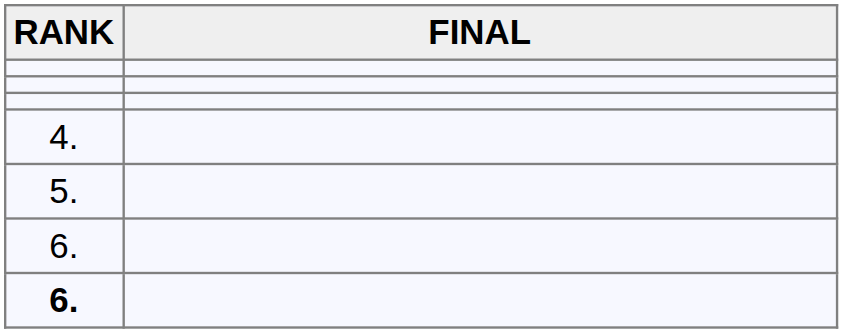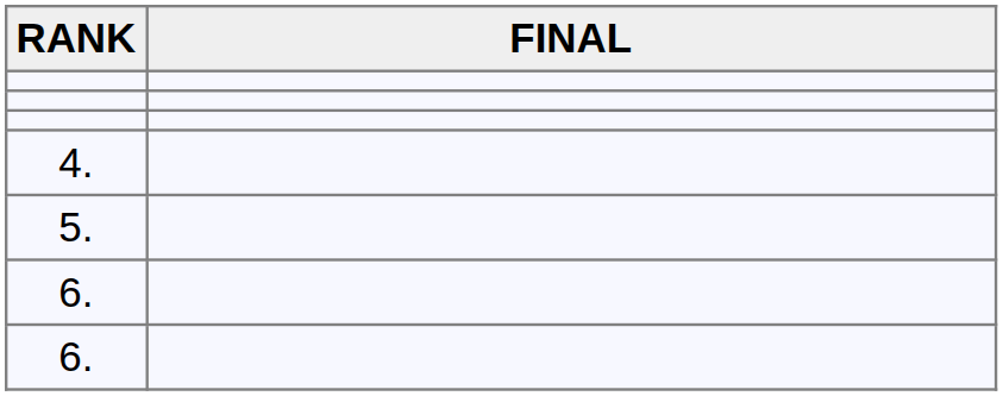row 8 | RANK: bold -> normal
